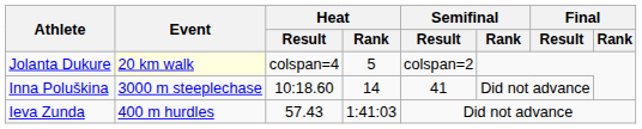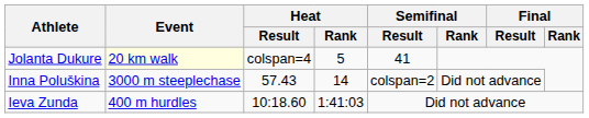Jolanta Dukure | Semifinal / Result: colspan=2 -> 41
Inna Poluškina | Heat / Result: 10:18.60 -> 57.43
Inna Poluškina | Semifinal / Result: 41 -> colspan=2
Ieva Zunda | Heat / Result: 57.43 -> 10:18.60
